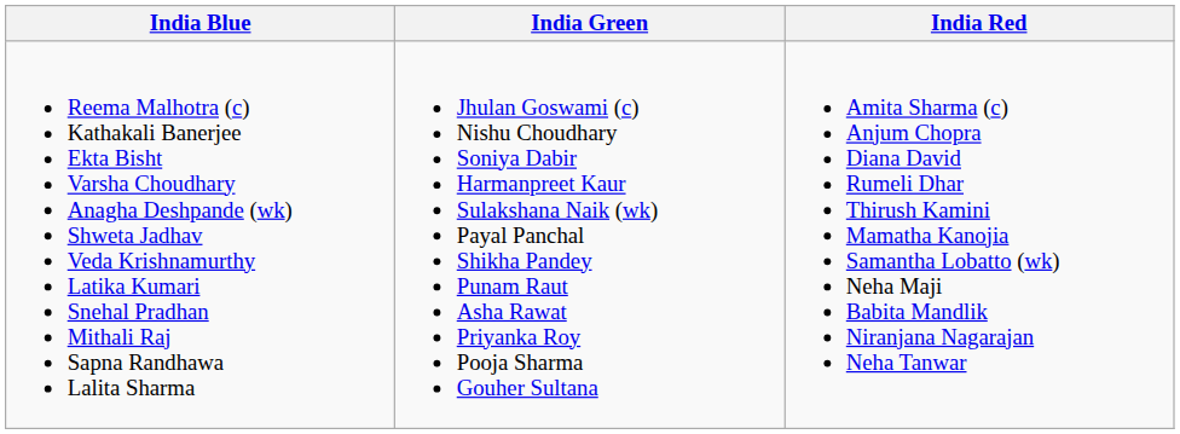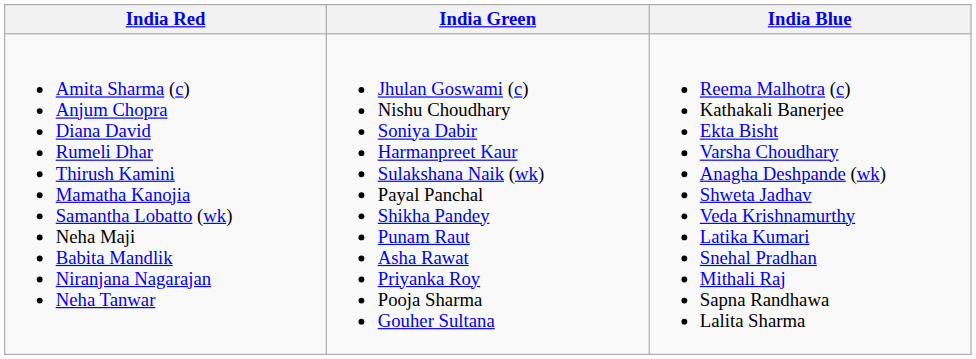columns swapped: India Blue <-> India Red
